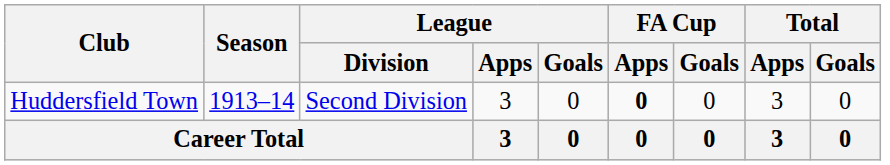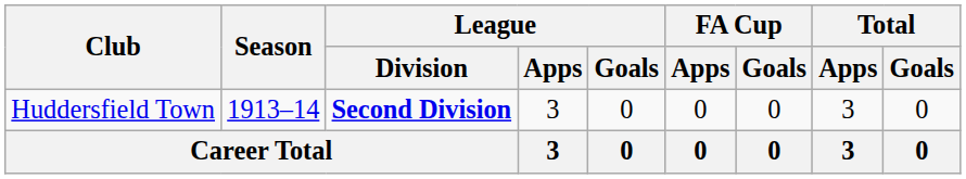Huddersfield Town | League / Division: normal -> bold
Huddersfield Town | FA Cup / Apps: bold -> normal
